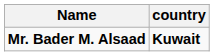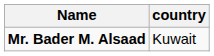Mr. Bader M. Alsaad | country: bold -> normal
